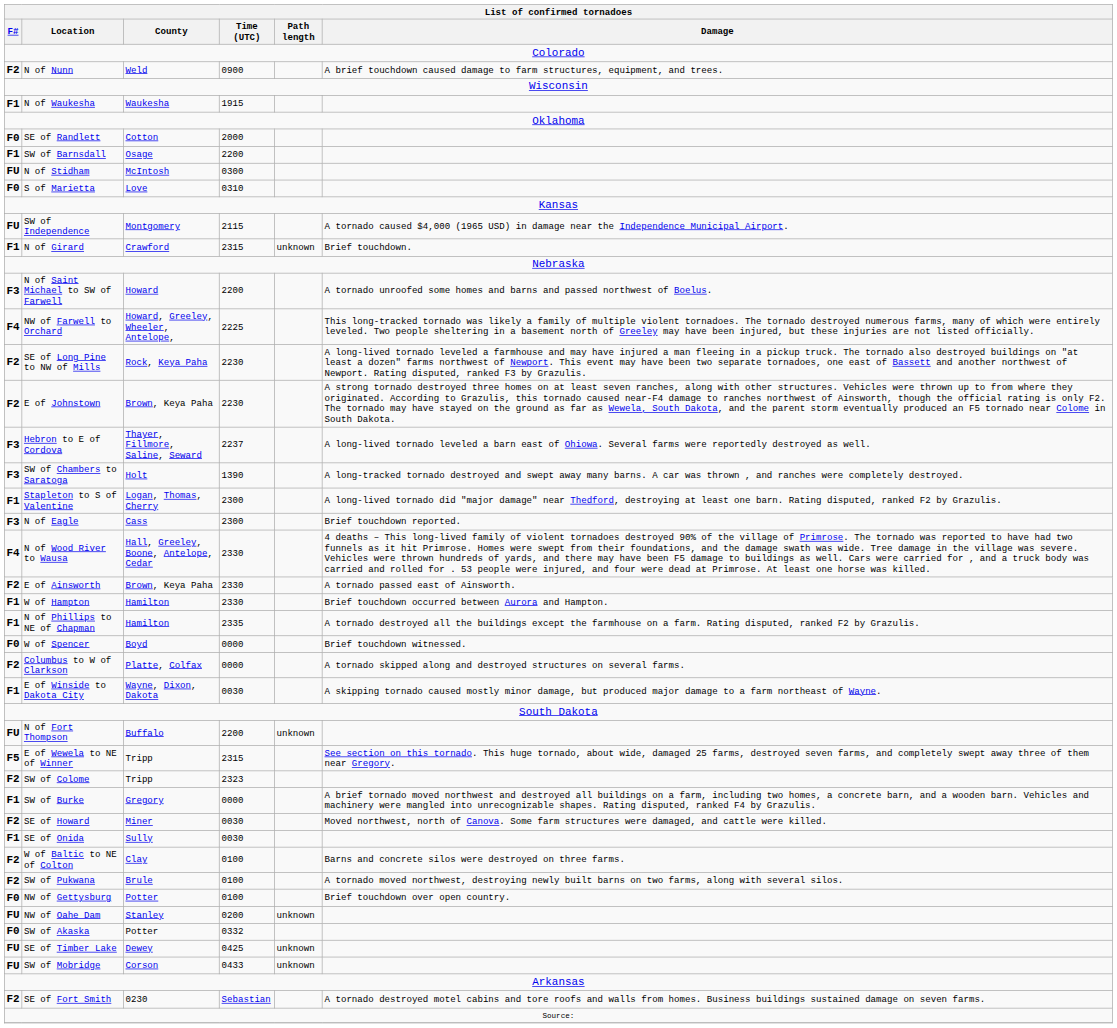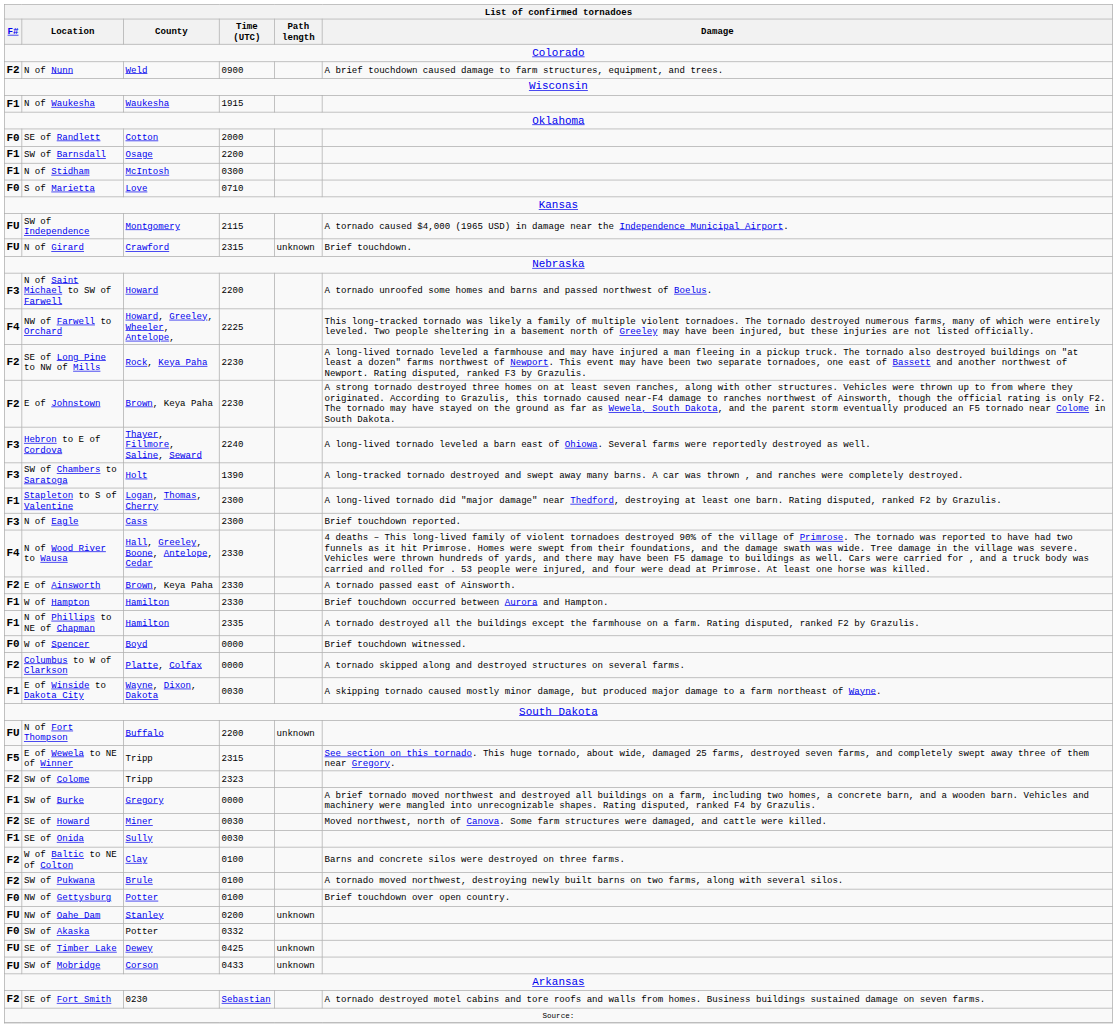N of Stidham | List of confirmed tornadoes / F#: FU -> F1
S of Marietta | List of confirmed tornadoes / Time (UTC): 0310 -> 0710
N of Girard | List of confirmed tornadoes / F#: F1 -> FU
Hebron to E of Cordova | List of confirmed tornadoes / Time (UTC): 2237 -> 2240
